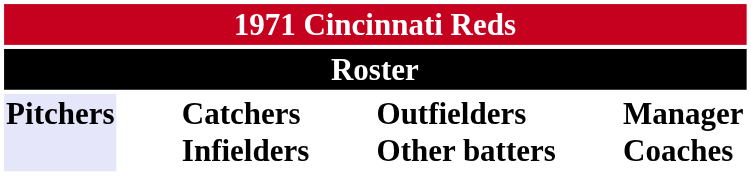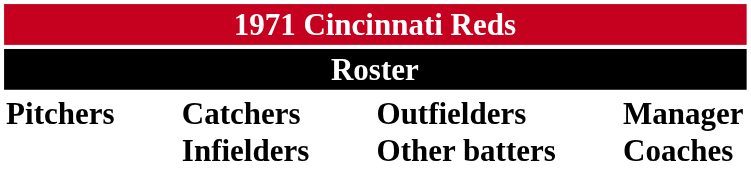Pitchers | column 1: lavender background -> no background
